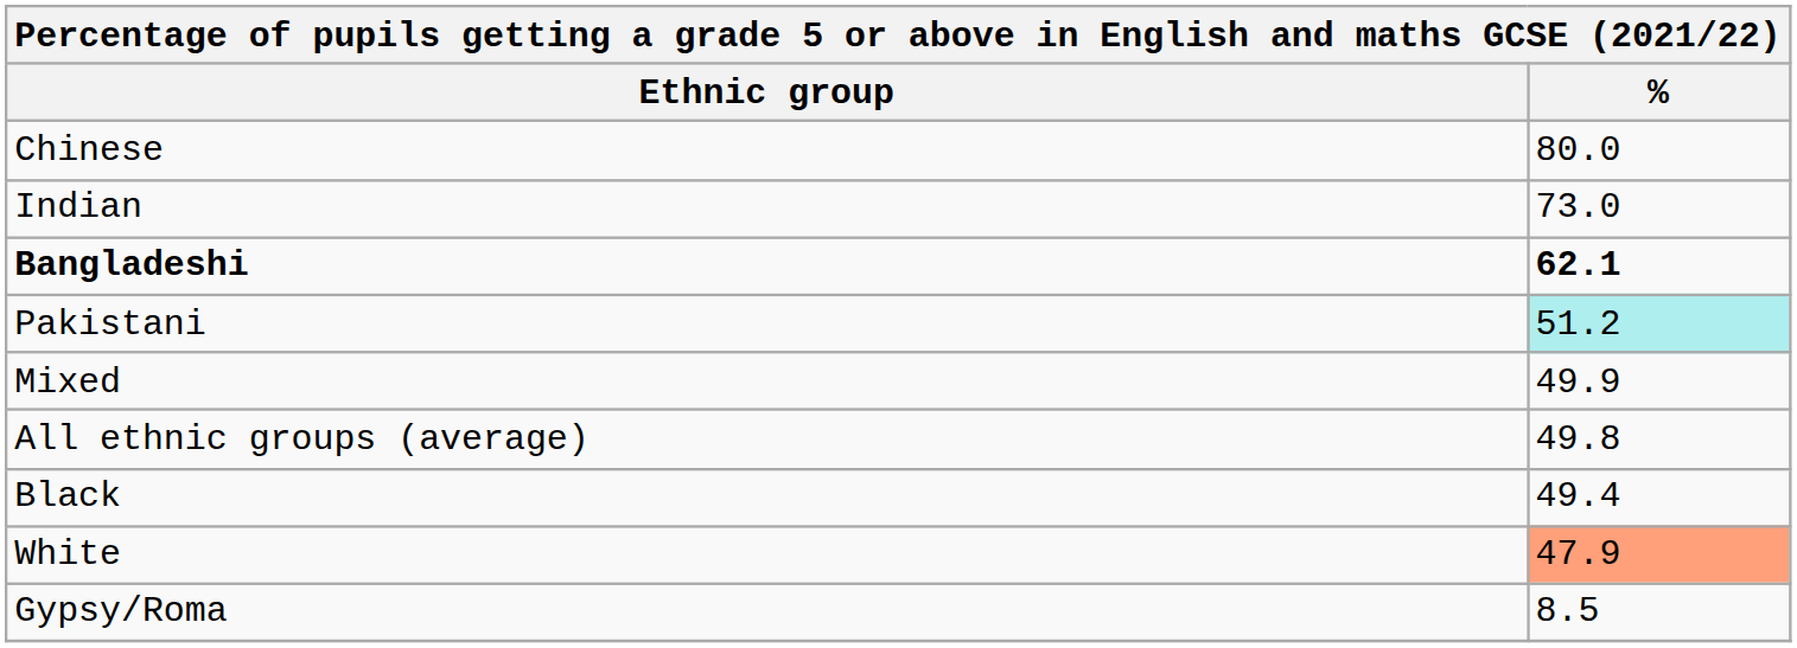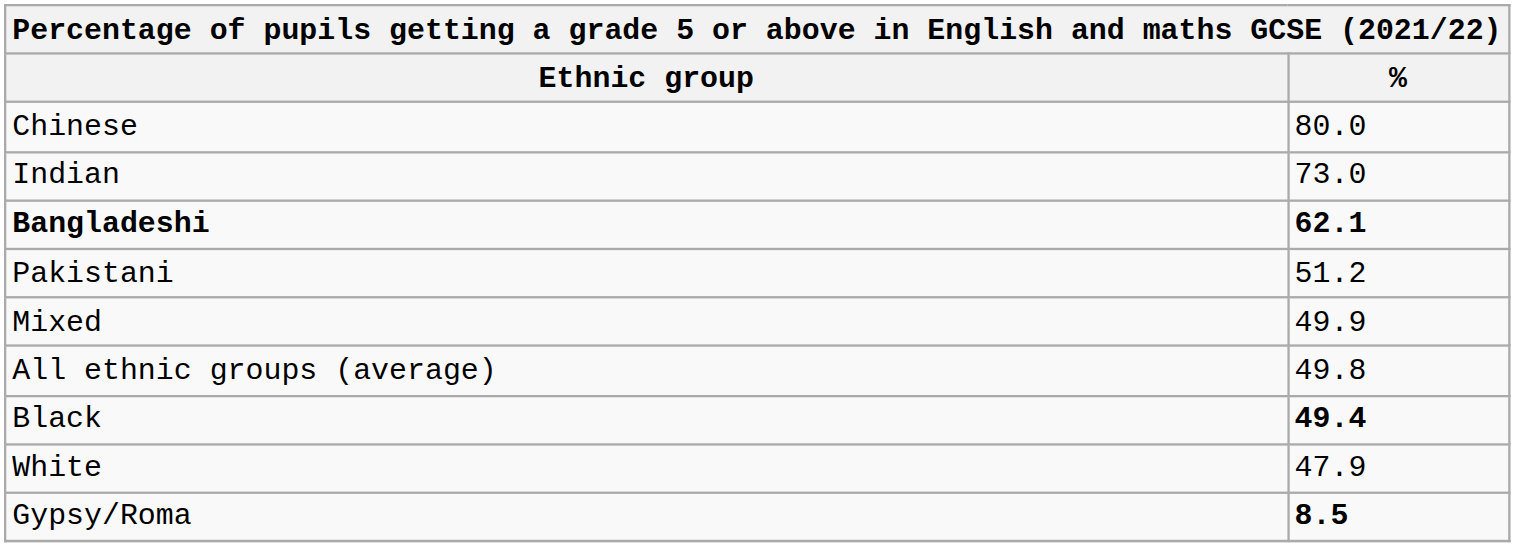Pakistani | %: paleturquoise background -> no background
Black | %: normal -> bold
White | %: lightsalmon background -> no background
Gypsy/Roma | %: normal -> bold
